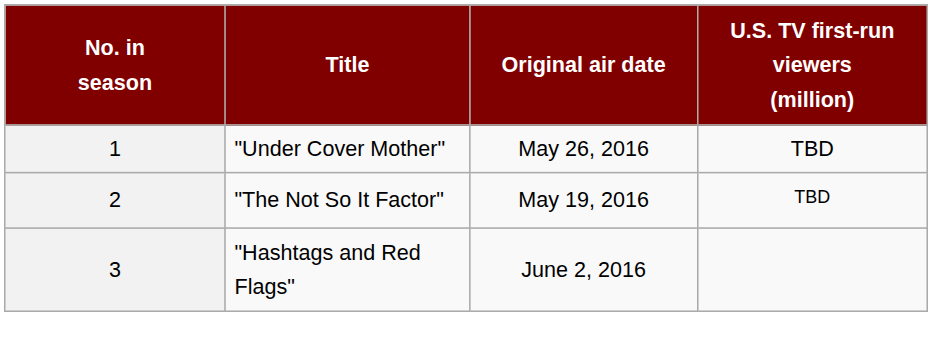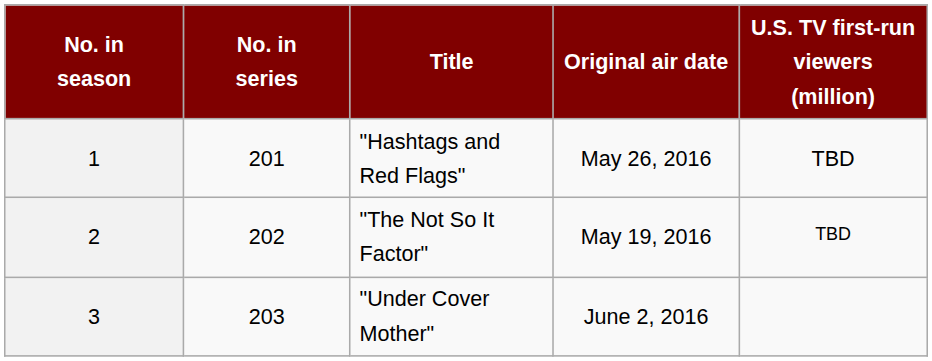+ column: No. in series | 201 | 202 | 203
1 | Title: "Under Cover Mother" -> "Hashtags and Red Flags"
3 | Title: "Hashtags and Red Flags" -> "Under Cover Mother"
